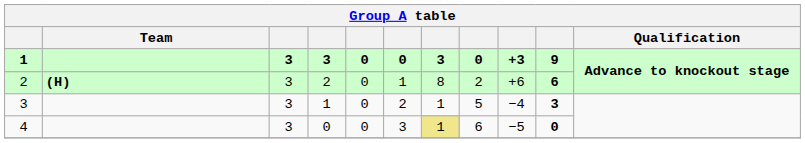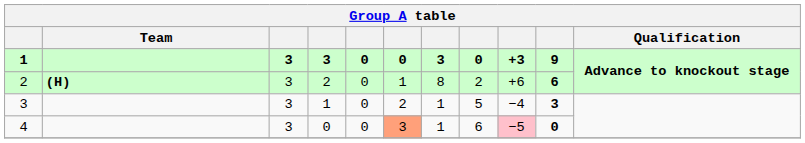4 | column 6: no background -> lightsalmon background
4 | column 7: khaki background -> no background
4 | column 9: no background -> pink background
